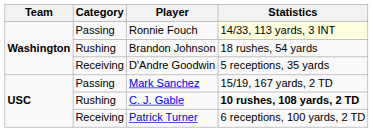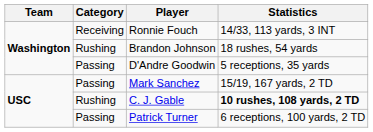Ronnie Fouch | Category: Passing -> Receiving
Ronnie Fouch | Statistics: lightyellow background -> no background
D'Andre Goodwin | Category: Receiving -> Passing
Patrick Turner | Category: Receiving -> Passing
